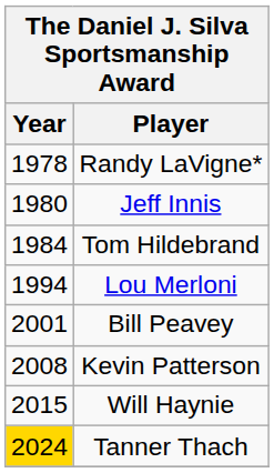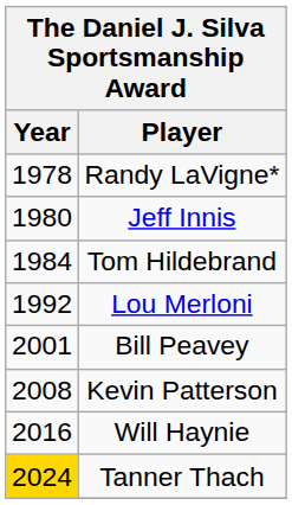Lou Merloni | Year: 1994 -> 1992
Will Haynie | Year: 2015 -> 2016
